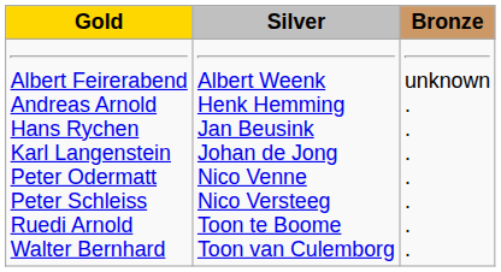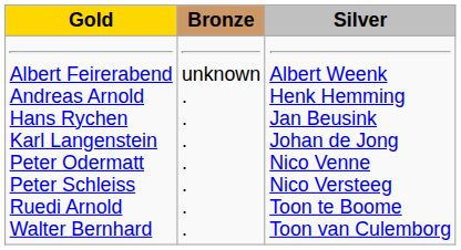columns swapped: Silver <-> Bronze
